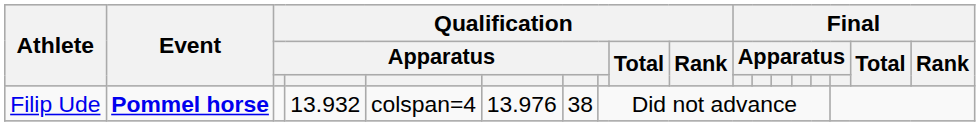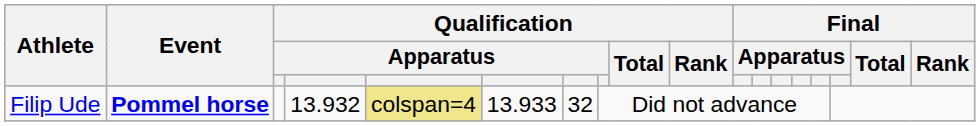Filip Ude | column 5: no background -> khaki background
Filip Ude | column 6: 13.976 -> 13.933
Filip Ude | column 7: 38 -> 32
